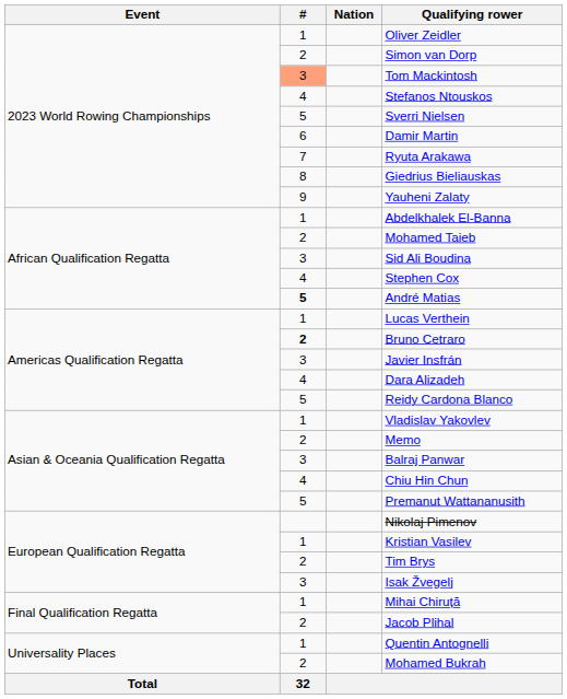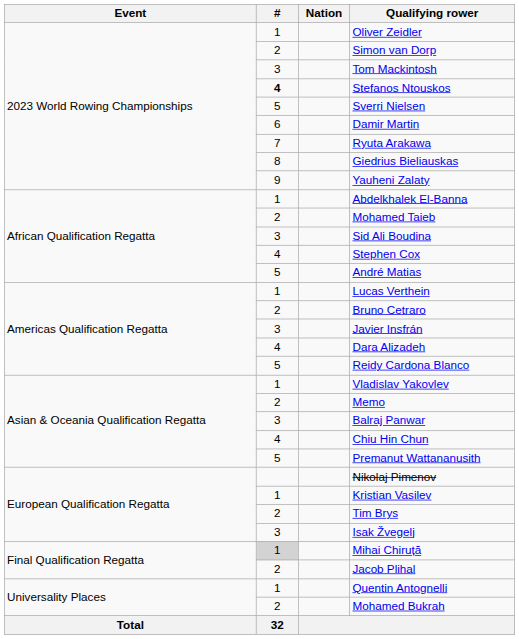Tom Mackintosh | #: lightsalmon background -> no background
Stefanos Ntouskos | #: normal -> bold
André Matias | #: bold -> normal
Bruno Cetraro | #: bold -> normal
Mihai Chiruță | #: no background -> lightgrey background
